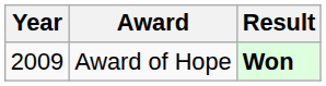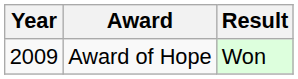Award of Hope | Result: bold -> normal
